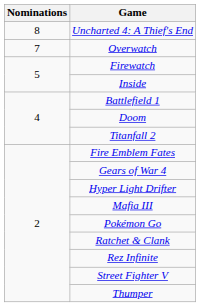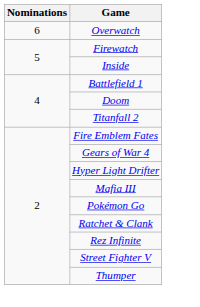- row: 8 | Uncharted 4: A Thief's End
Overwatch | Nominations: 7 -> 6
